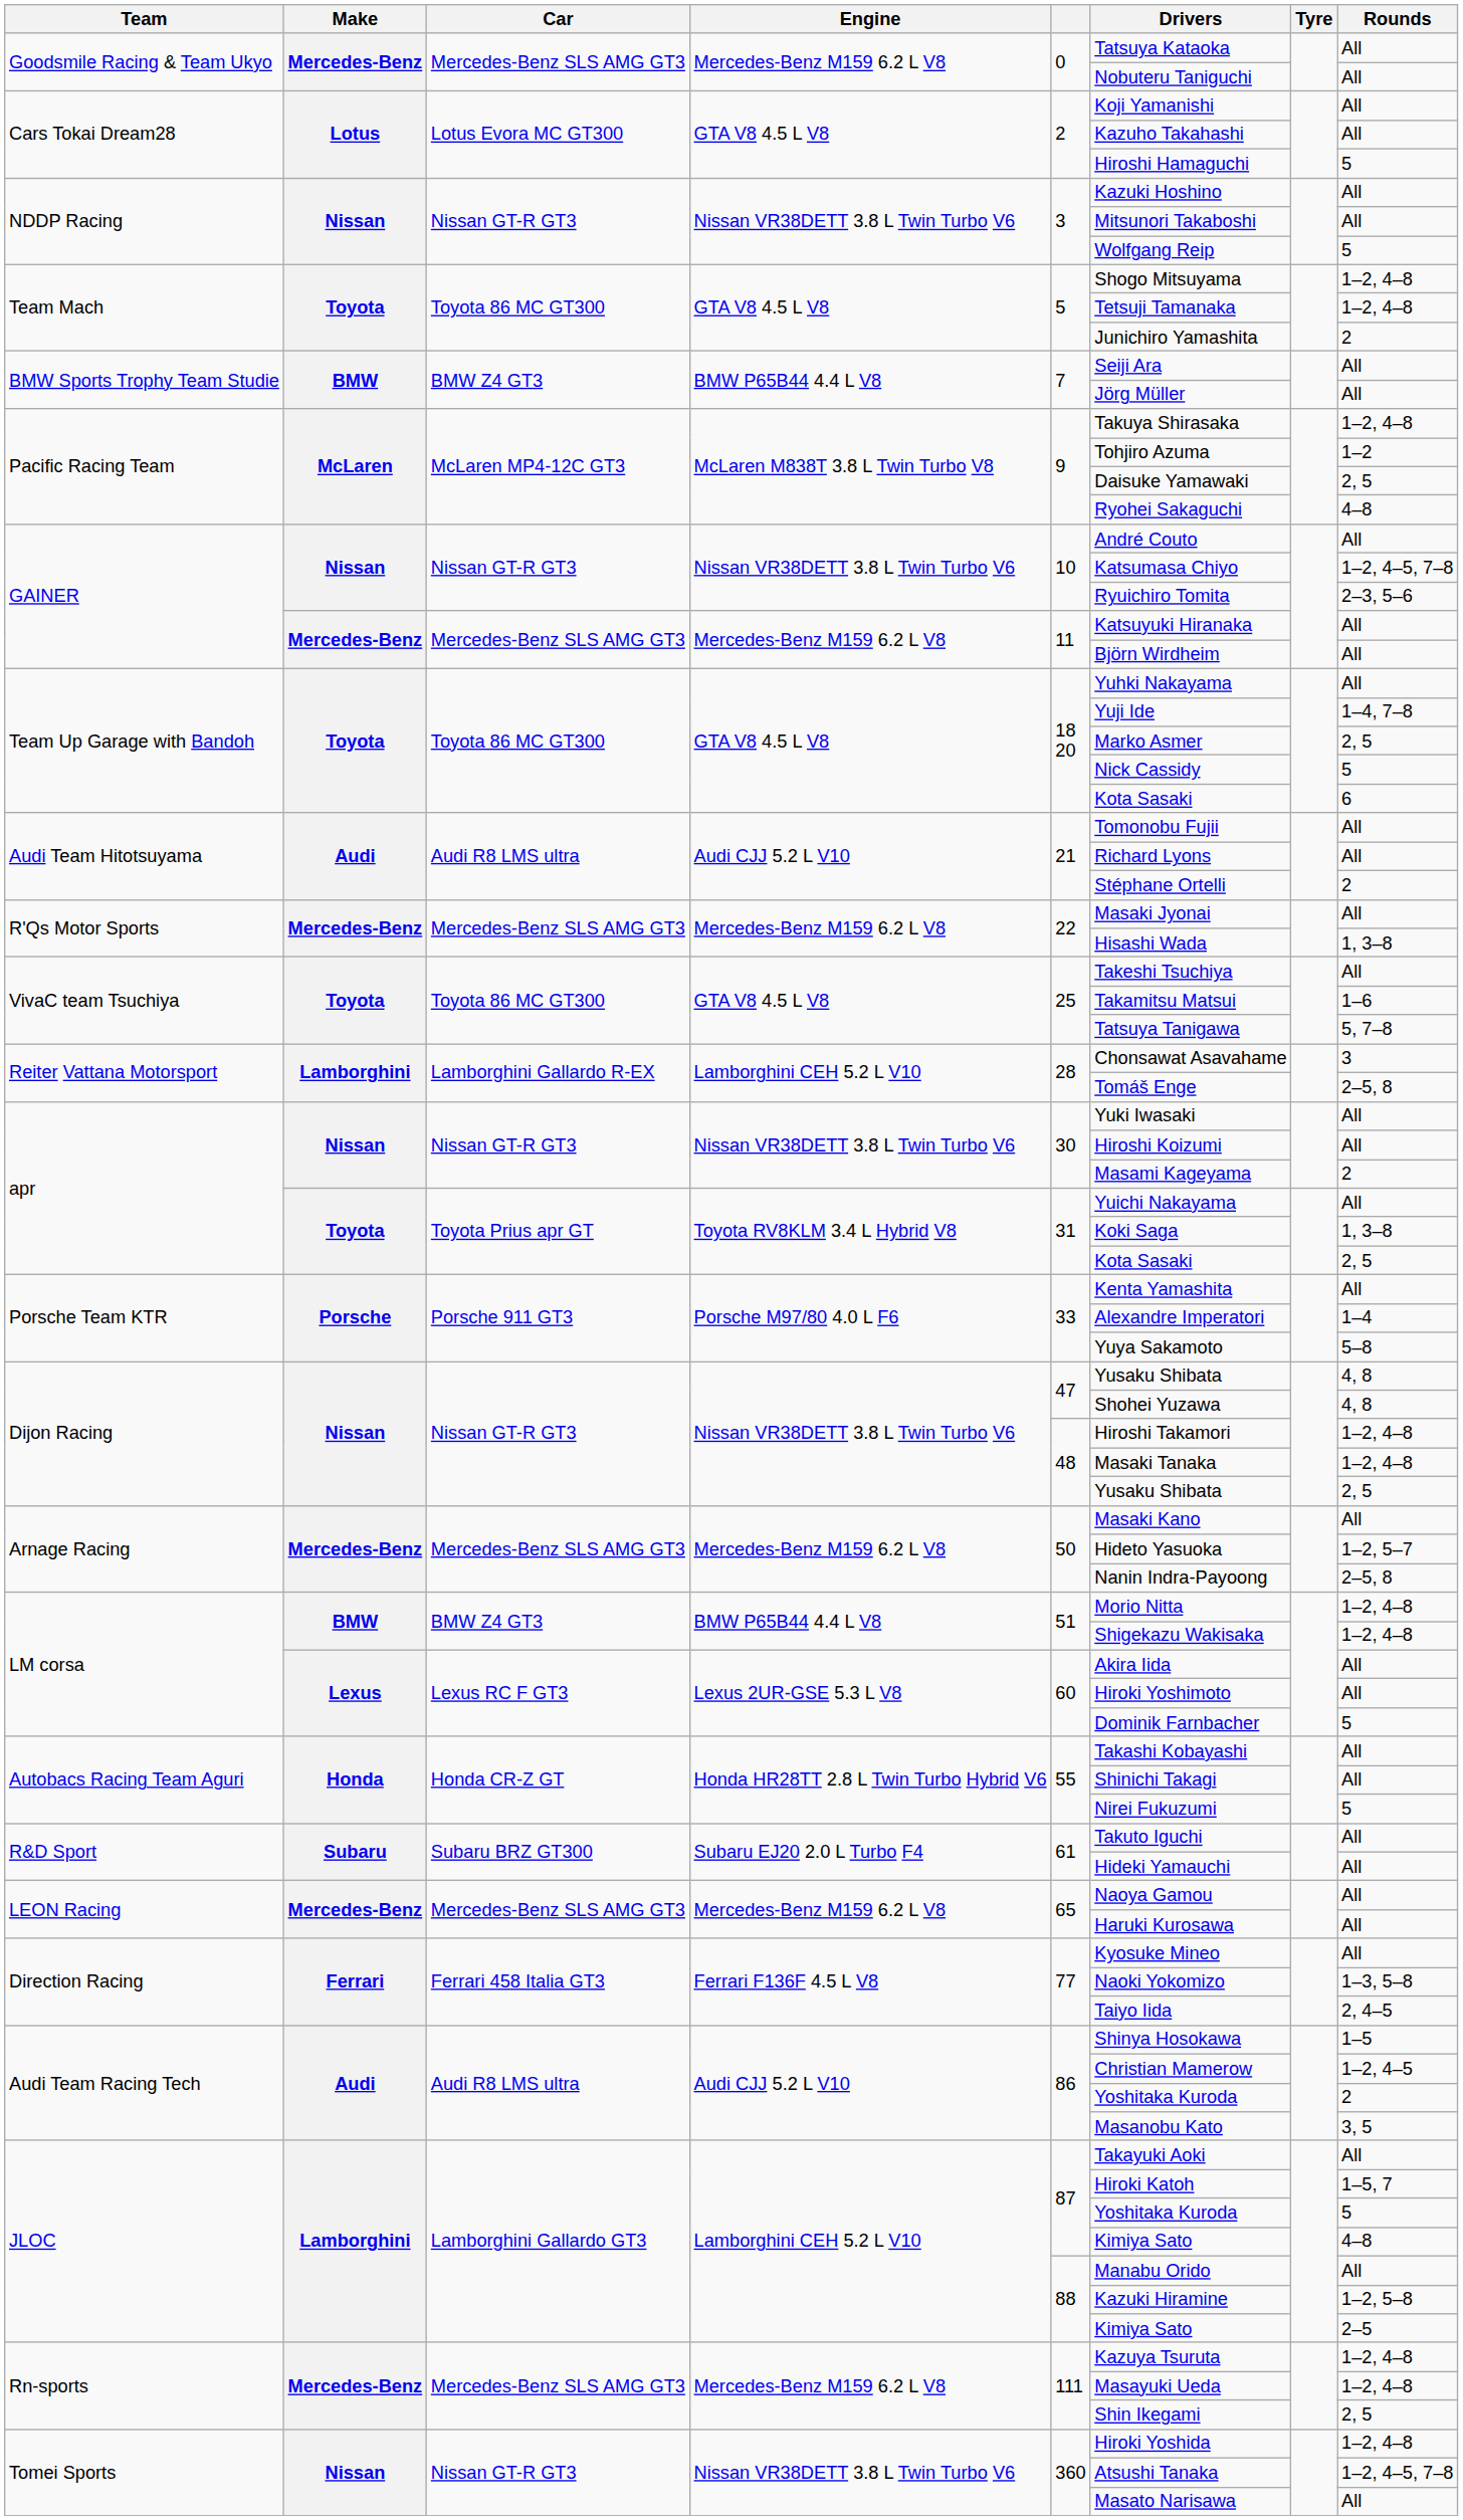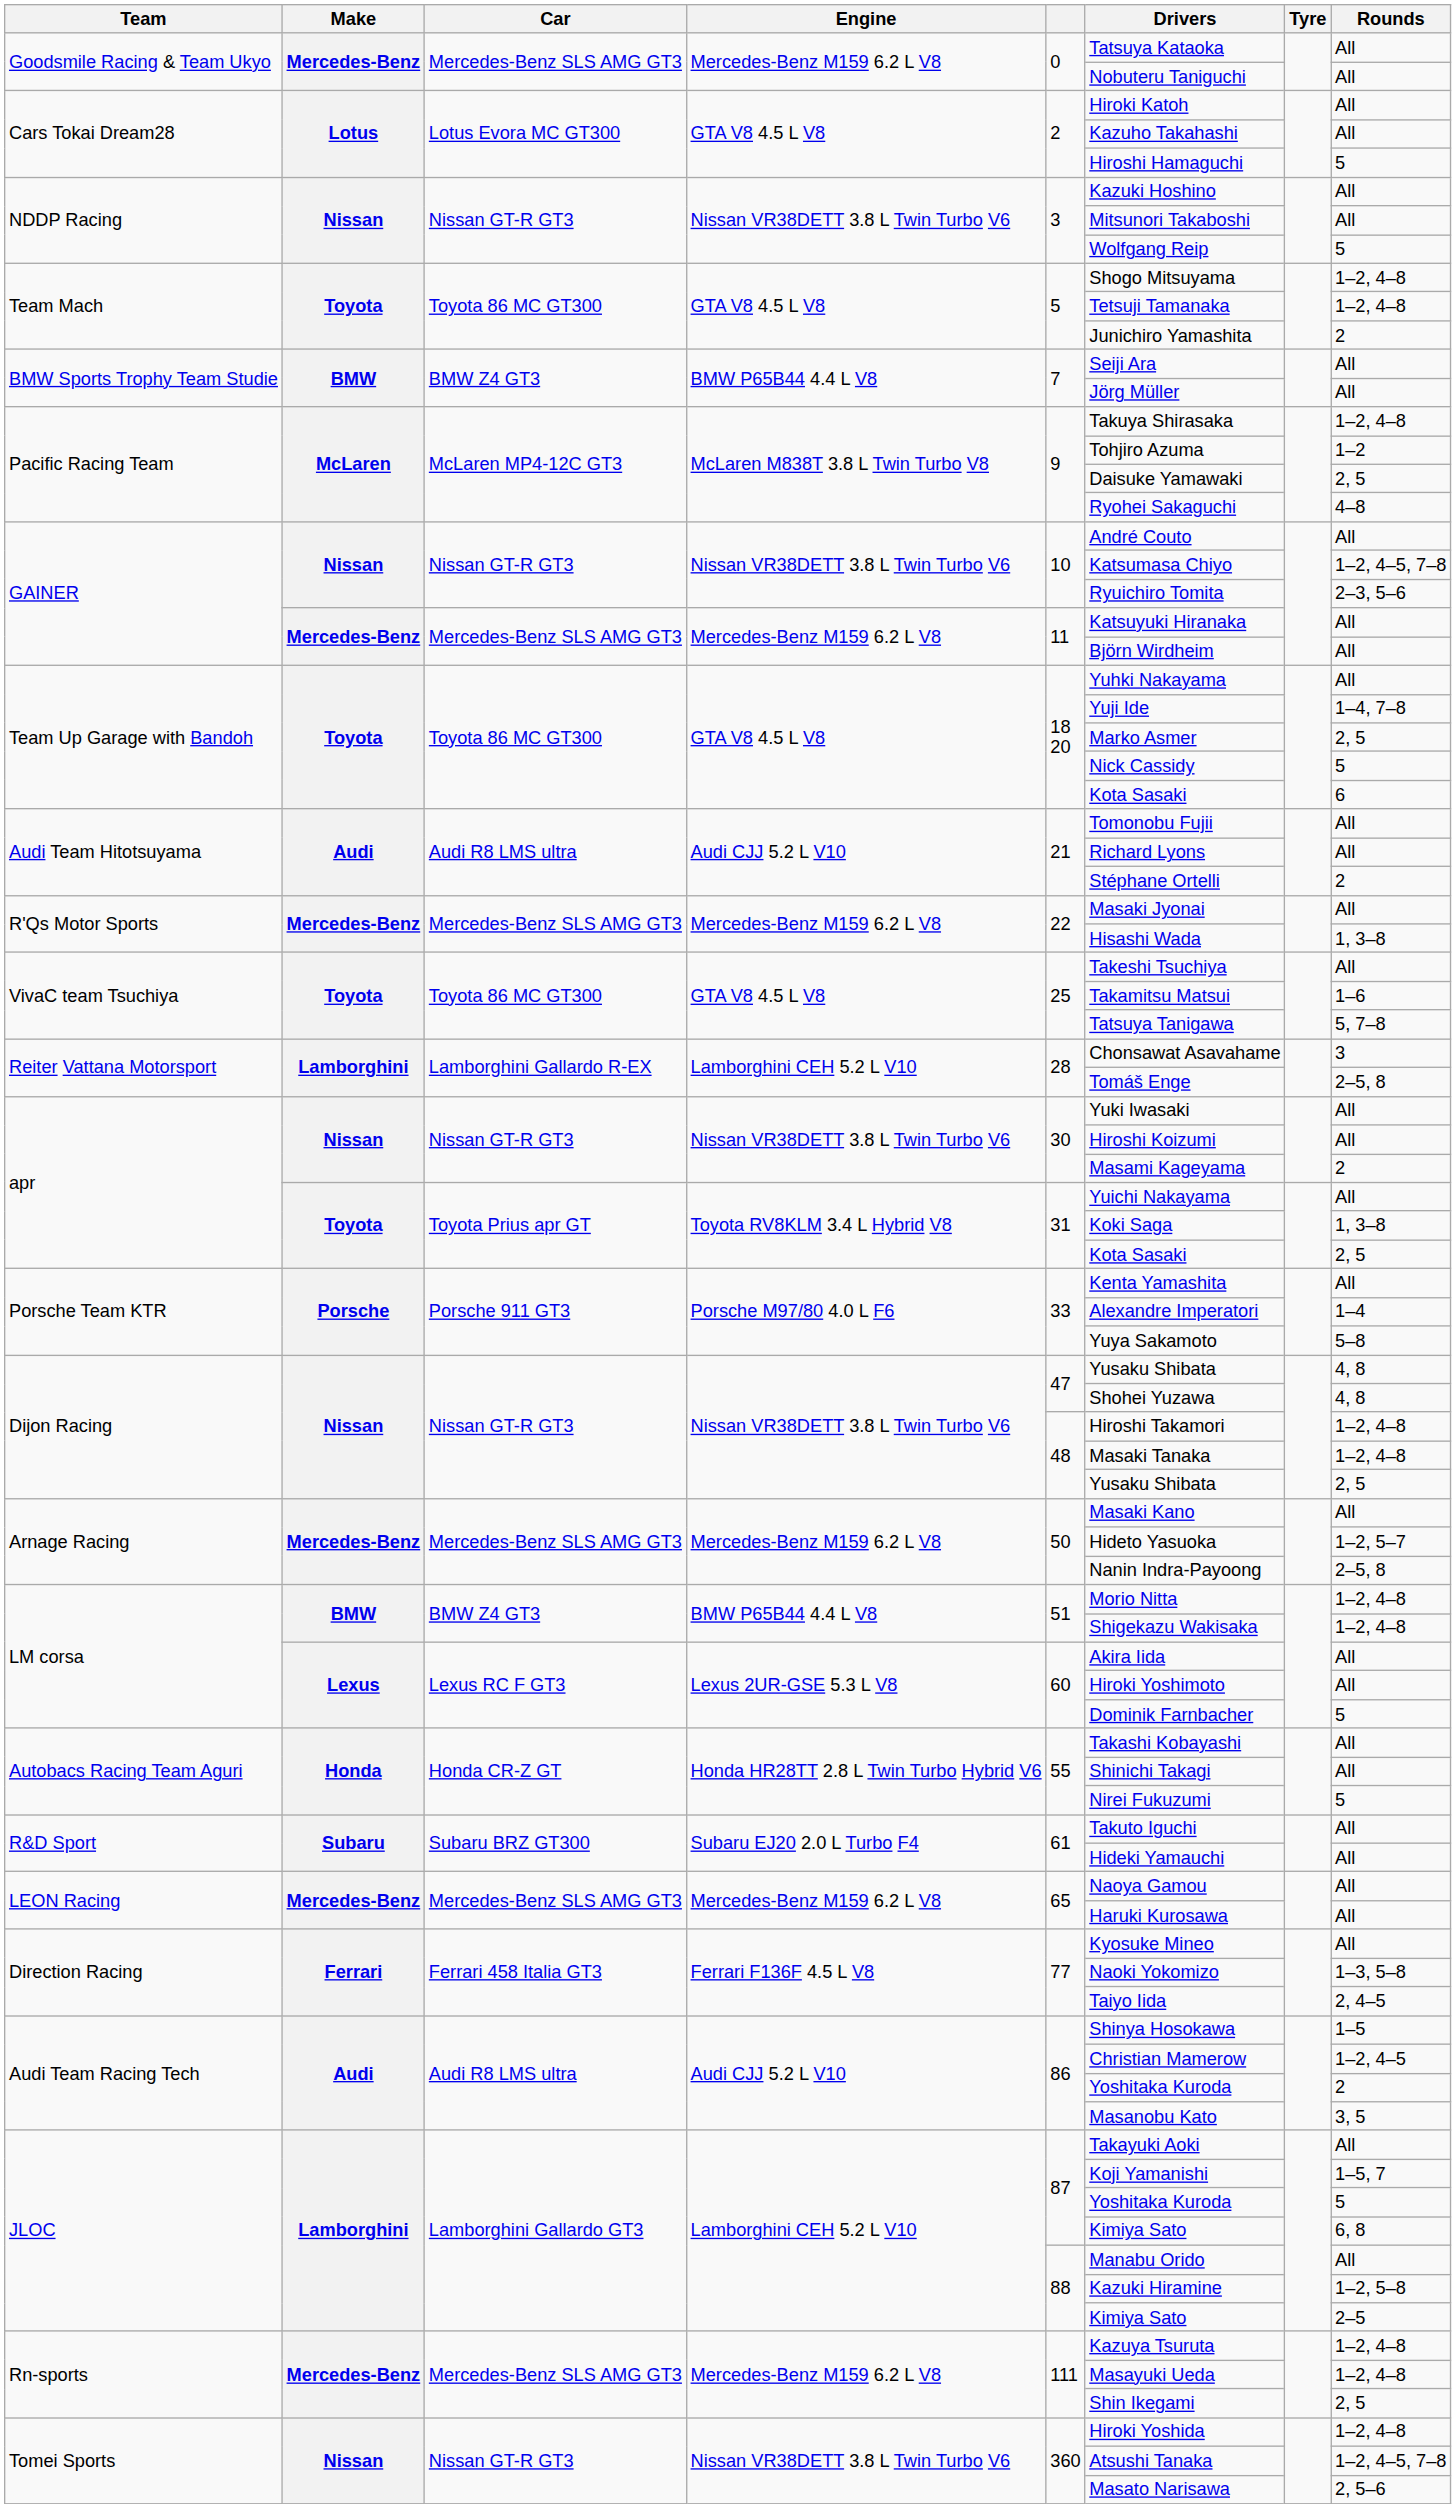row 4 | Drivers: Koji Yamanishi -> Hiroki Katoh
row 76 | Drivers: Hiroki Katoh -> Koji Yamanishi
row 78 | Rounds: 4–8 -> 6, 8
row 87 | Rounds: All -> 2, 5–6
